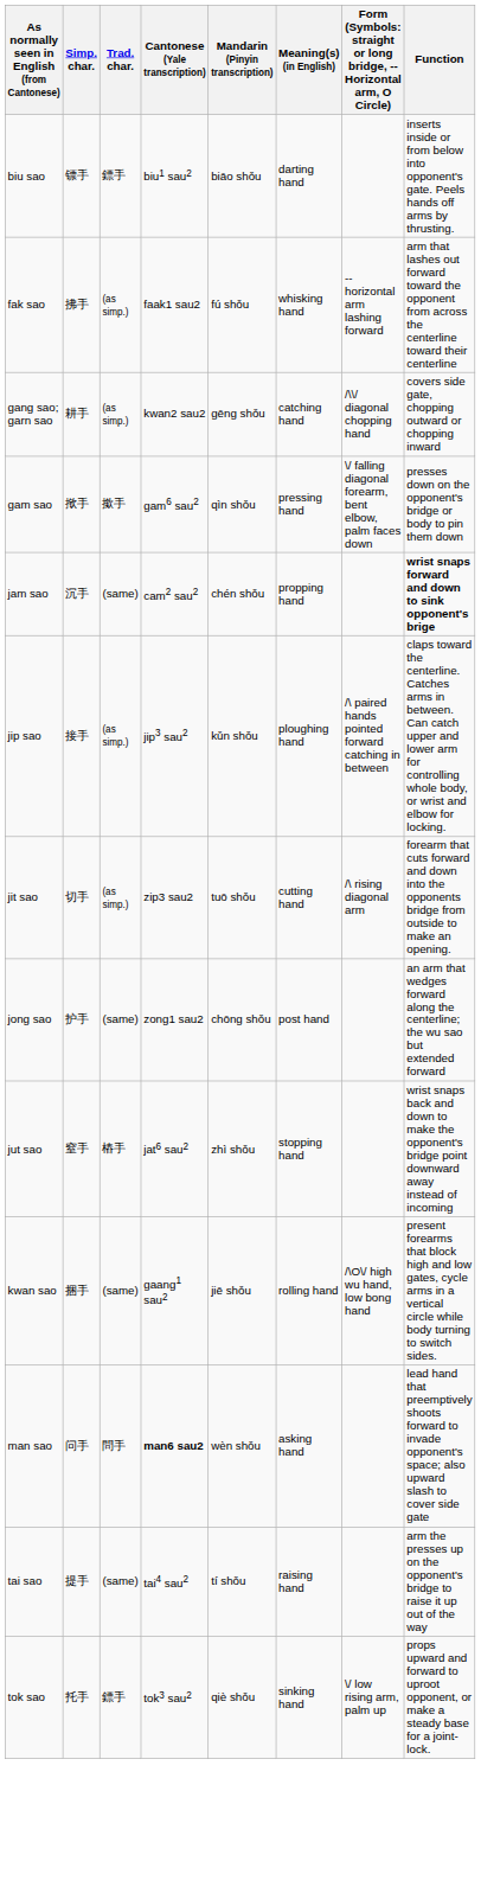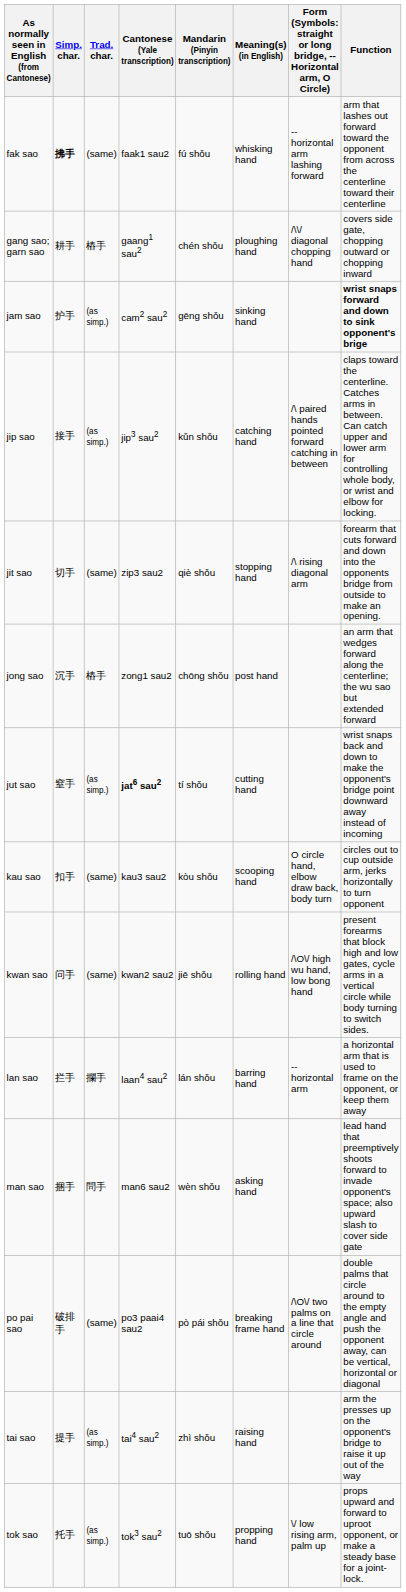- row: biu sao | 镖手 | 鏢手 | biu1 sau2 | biāo shǒu | darting hand | inserts inside or from below into opponent's gate. Peels hands off arms by thrusting.
fak sao | Simp. char.: normal -> bold
fak sao | Trad. char.: (as simp.) -> (same)
gang sao; garn sao | Trad. char.: (as simp.) -> 樁手
gang sao; garn sao | Cantonese (Yale transcription): kwan2 sau2 -> gaang1 sau2
gang sao; garn sao | Mandarin (Pinyin transcription): gēng shǒu -> chén shǒu
gang sao; garn sao | Meaning(s) (in English): catching hand -> ploughing hand
- row: gam sao | 揿手 | 撳手 | gam6 sau2 | qìn shǒu | pressing hand | \/ falling diagonal forearm, bent elbow, palm faces down | presses down on the opponent's bridge or body to pin them down
jam sao | Simp. char.: 沉手 -> 护手
jam sao | Trad. char.: (same) -> (as simp.)
jam sao | Mandarin (Pinyin transcription): chén shǒu -> gēng shǒu
jam sao | Meaning(s) (in English): propping hand -> sinking hand
jip sao | Meaning(s) (in English): ploughing hand -> catching hand
jit sao | Trad. char.: (as simp.) -> (same)
jit sao | Mandarin (Pinyin transcription): tuō shǒu -> qiè shǒu
jit sao | Meaning(s) (in English): cutting hand -> stopping hand
jong sao | Simp. char.: 护手 -> 沉手
jong sao | Trad. char.: (same) -> 樁手
jut sao | Trad. char.: 樁手 -> (as simp.)
jut sao | Cantonese (Yale transcription): normal -> bold
jut sao | Mandarin (Pinyin transcription): zhì shǒu -> tí shǒu
jut sao | Meaning(s) (in English): stopping hand -> cutting hand
+ row: kau sao | 扣手 | (same) | kau3 sau2 | kòu shǒu | scooping hand | O circle hand, elbow draw back, body turn | circles out to cup outside arm, jerks horizontally to turn opponent
kwan sao | Simp. char.: 捆手 -> 问手
kwan sao | Cantonese (Yale transcription): gaang1 sau2 -> kwan2 sau2
+ row: lan sao | 拦手 | 攔手 | laan4 sau2 | lán shǒu | barring hand | -- horizontal arm | a horizontal arm that is used to frame on the opponent, or keep them away
man sao | Simp. char.: 问手 -> 捆手
man sao | Cantonese (Yale transcription): bold -> normal
+ row: po pai sao | 破排手 | (same) | po3 paai4 sau2 | pò pái shǒu | breaking frame hand | /\O\/ two palms on a line that circle around | double palms that circle around to the empty angle and push the opponent away, can be vertical, horizontal or diagonal
tai sao | Trad. char.: (same) -> (as simp.)
tai sao | Mandarin (Pinyin transcription): tí shǒu -> zhì shǒu
tok sao | Trad. char.: 鏢手 -> (as simp.)
tok sao | Mandarin (Pinyin transcription): qiè shǒu -> tuō shǒu
tok sao | Meaning(s) (in English): sinking hand -> propping hand
